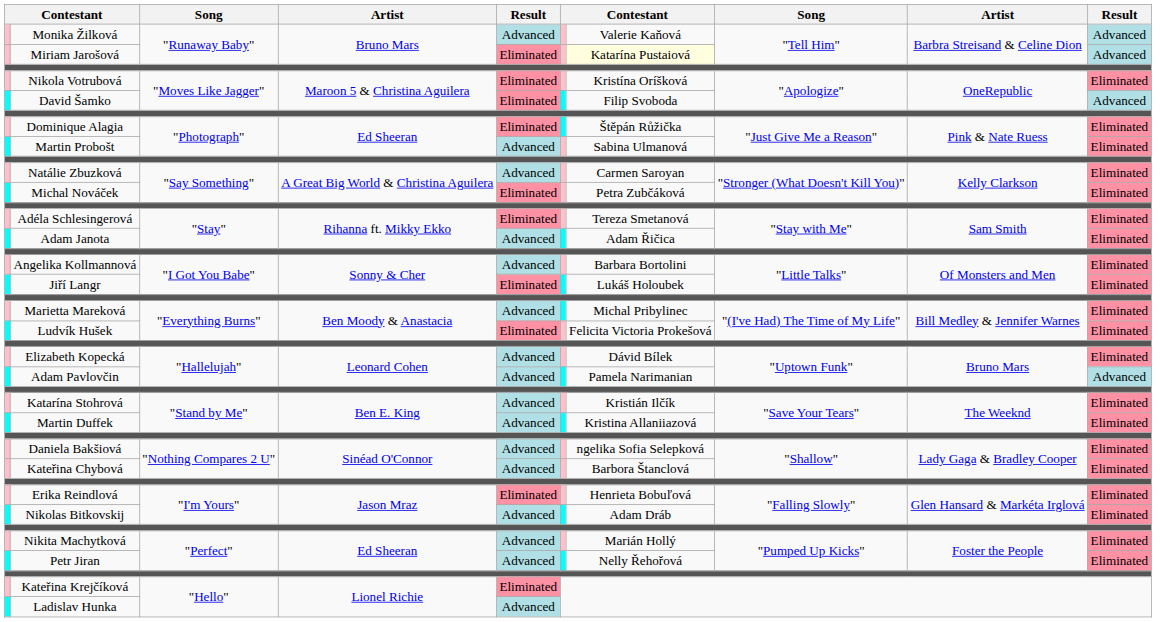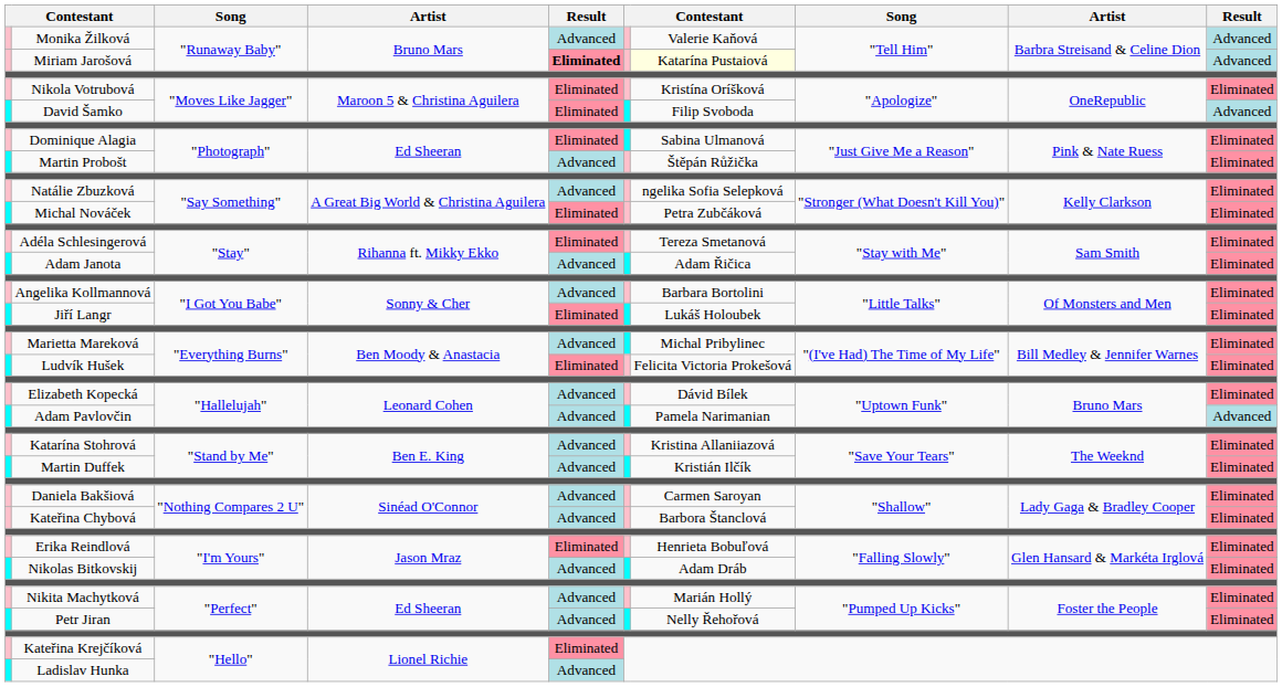Miriam Jarošová | column 5: normal -> bold
Dominique Alagia | column 7: Štěpán Růžička -> Sabina Ulmanová
Martin Probošt | column 7: Sabina Ulmanová -> Štěpán Růžička
Natálie Zbuzková | column 7: Carmen Saroyan -> ngelika Sofia Selepková
Katarína Stohrová | column 7: Kristián Ilčík -> Kristina Allaniiazová
Martin Duffek | column 7: Kristina Allaniiazová -> Kristián Ilčík
Daniela Bakšiová | column 7: ngelika Sofia Selepková -> Carmen Saroyan
